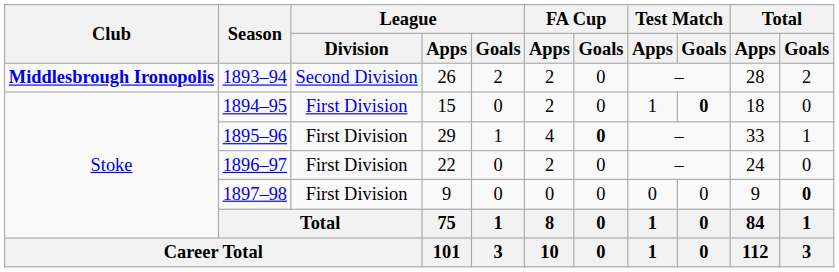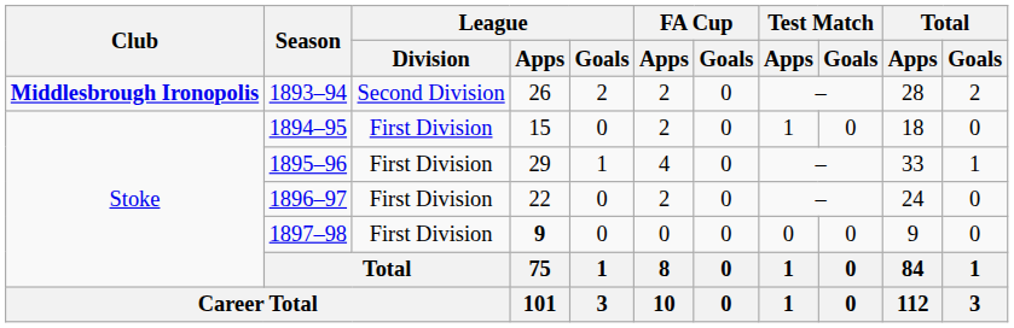1894–95 | Test Match / Goals: bold -> normal
1895–96 | FA Cup / Goals: bold -> normal
1897–98 | League / Apps: normal -> bold
1897–98 | Total / Goals: bold -> normal
